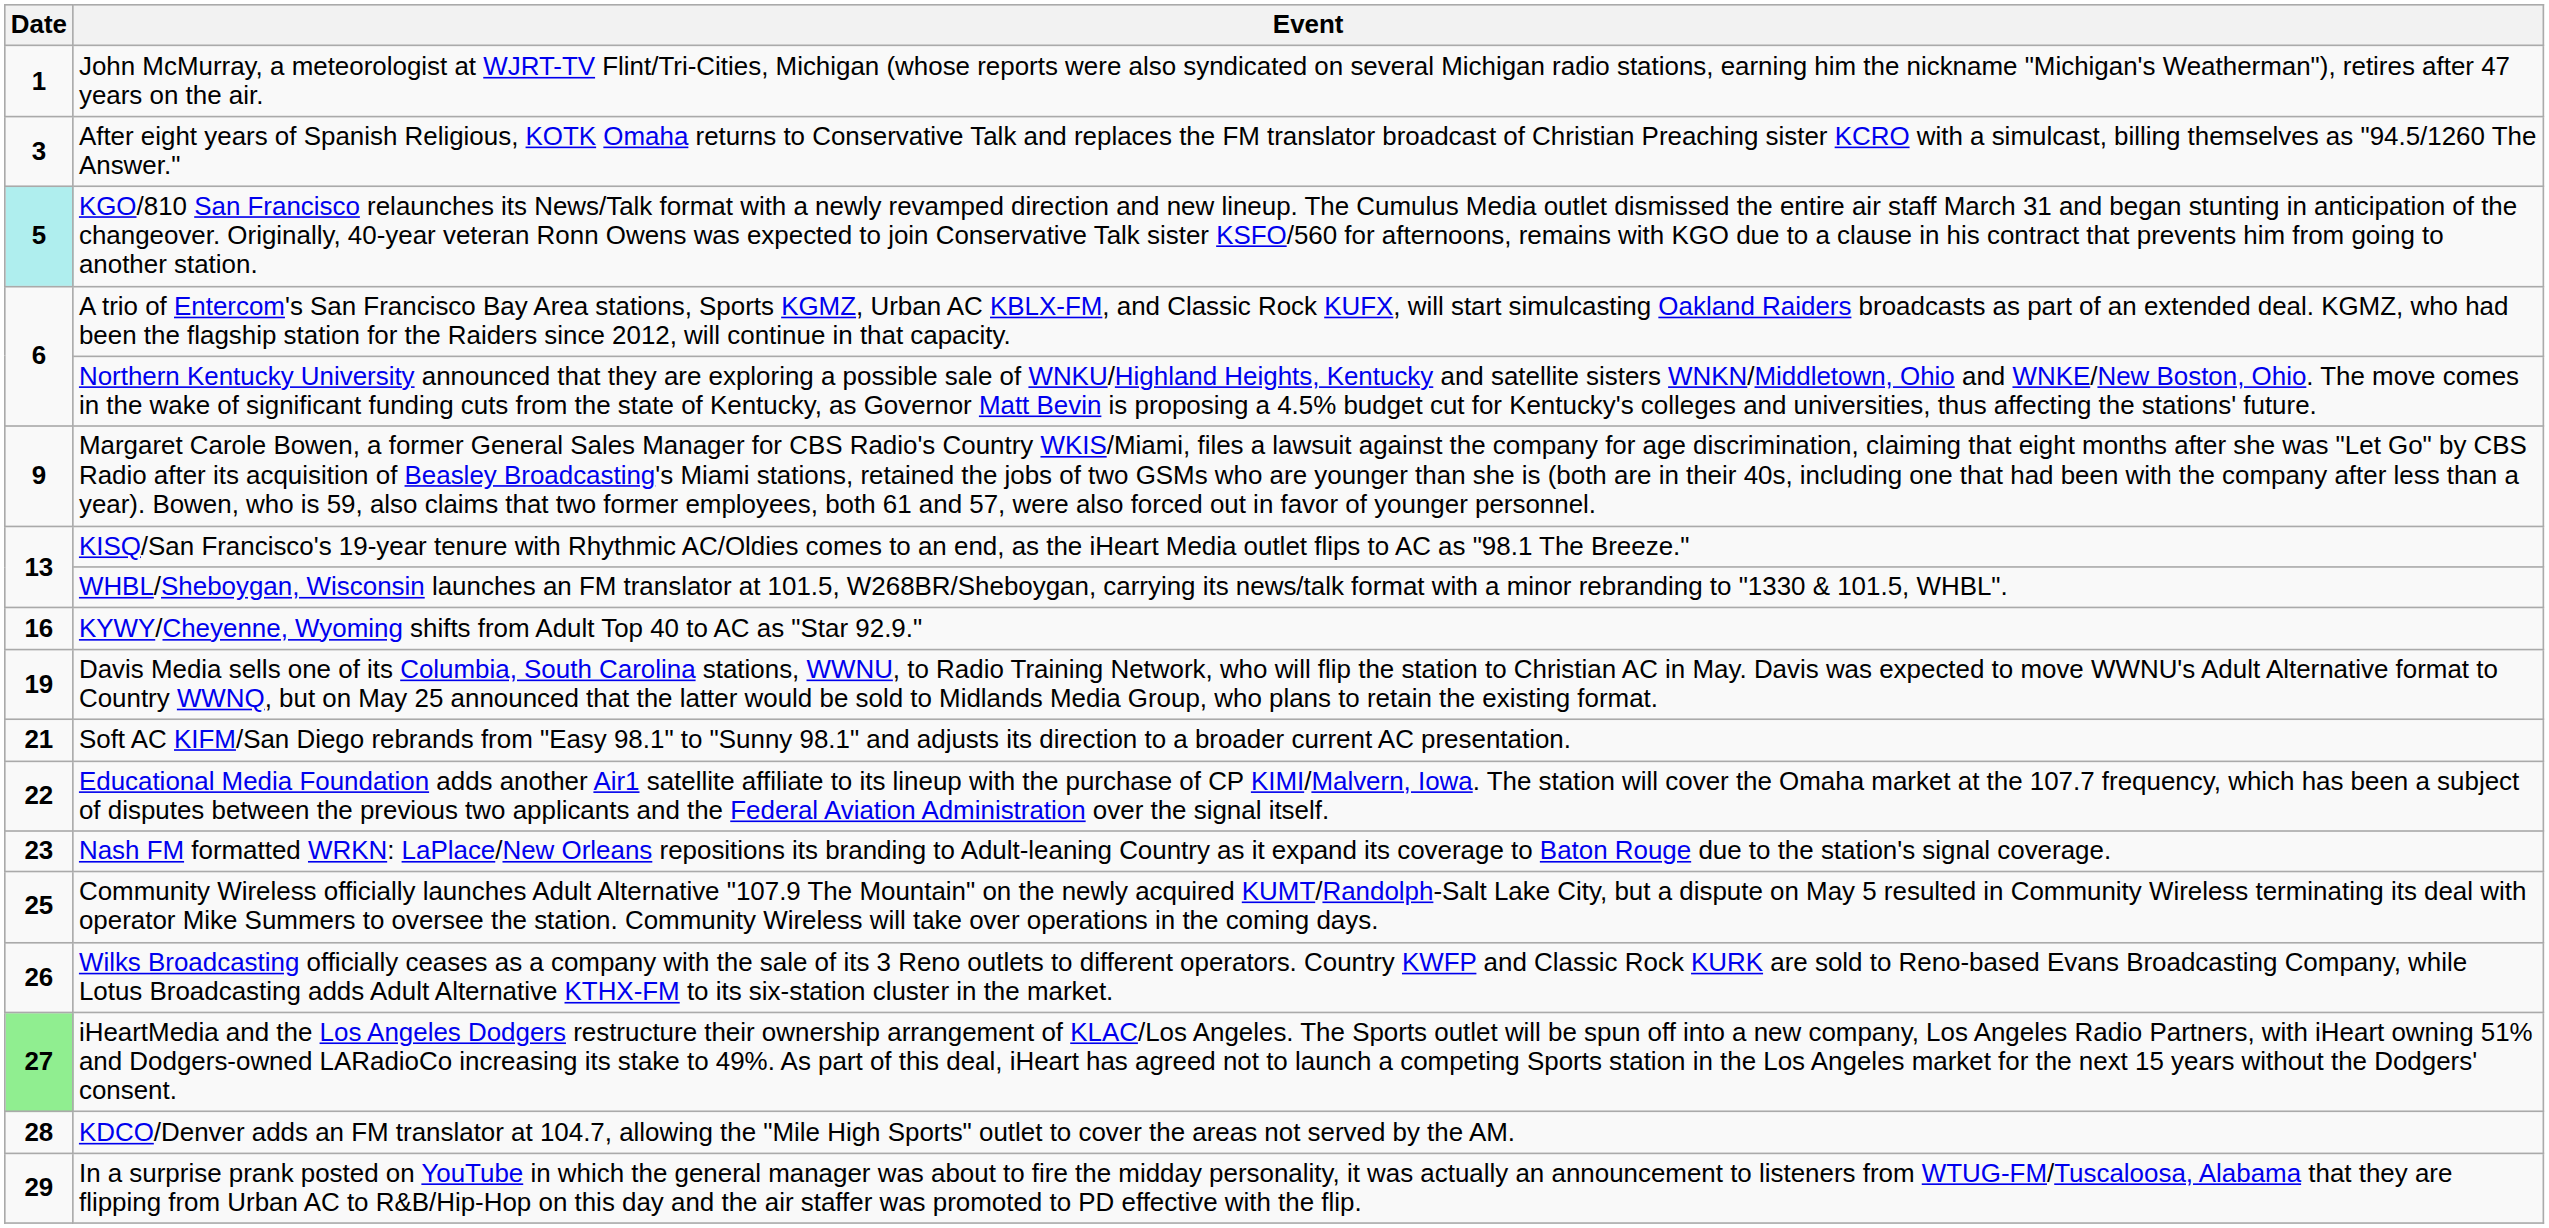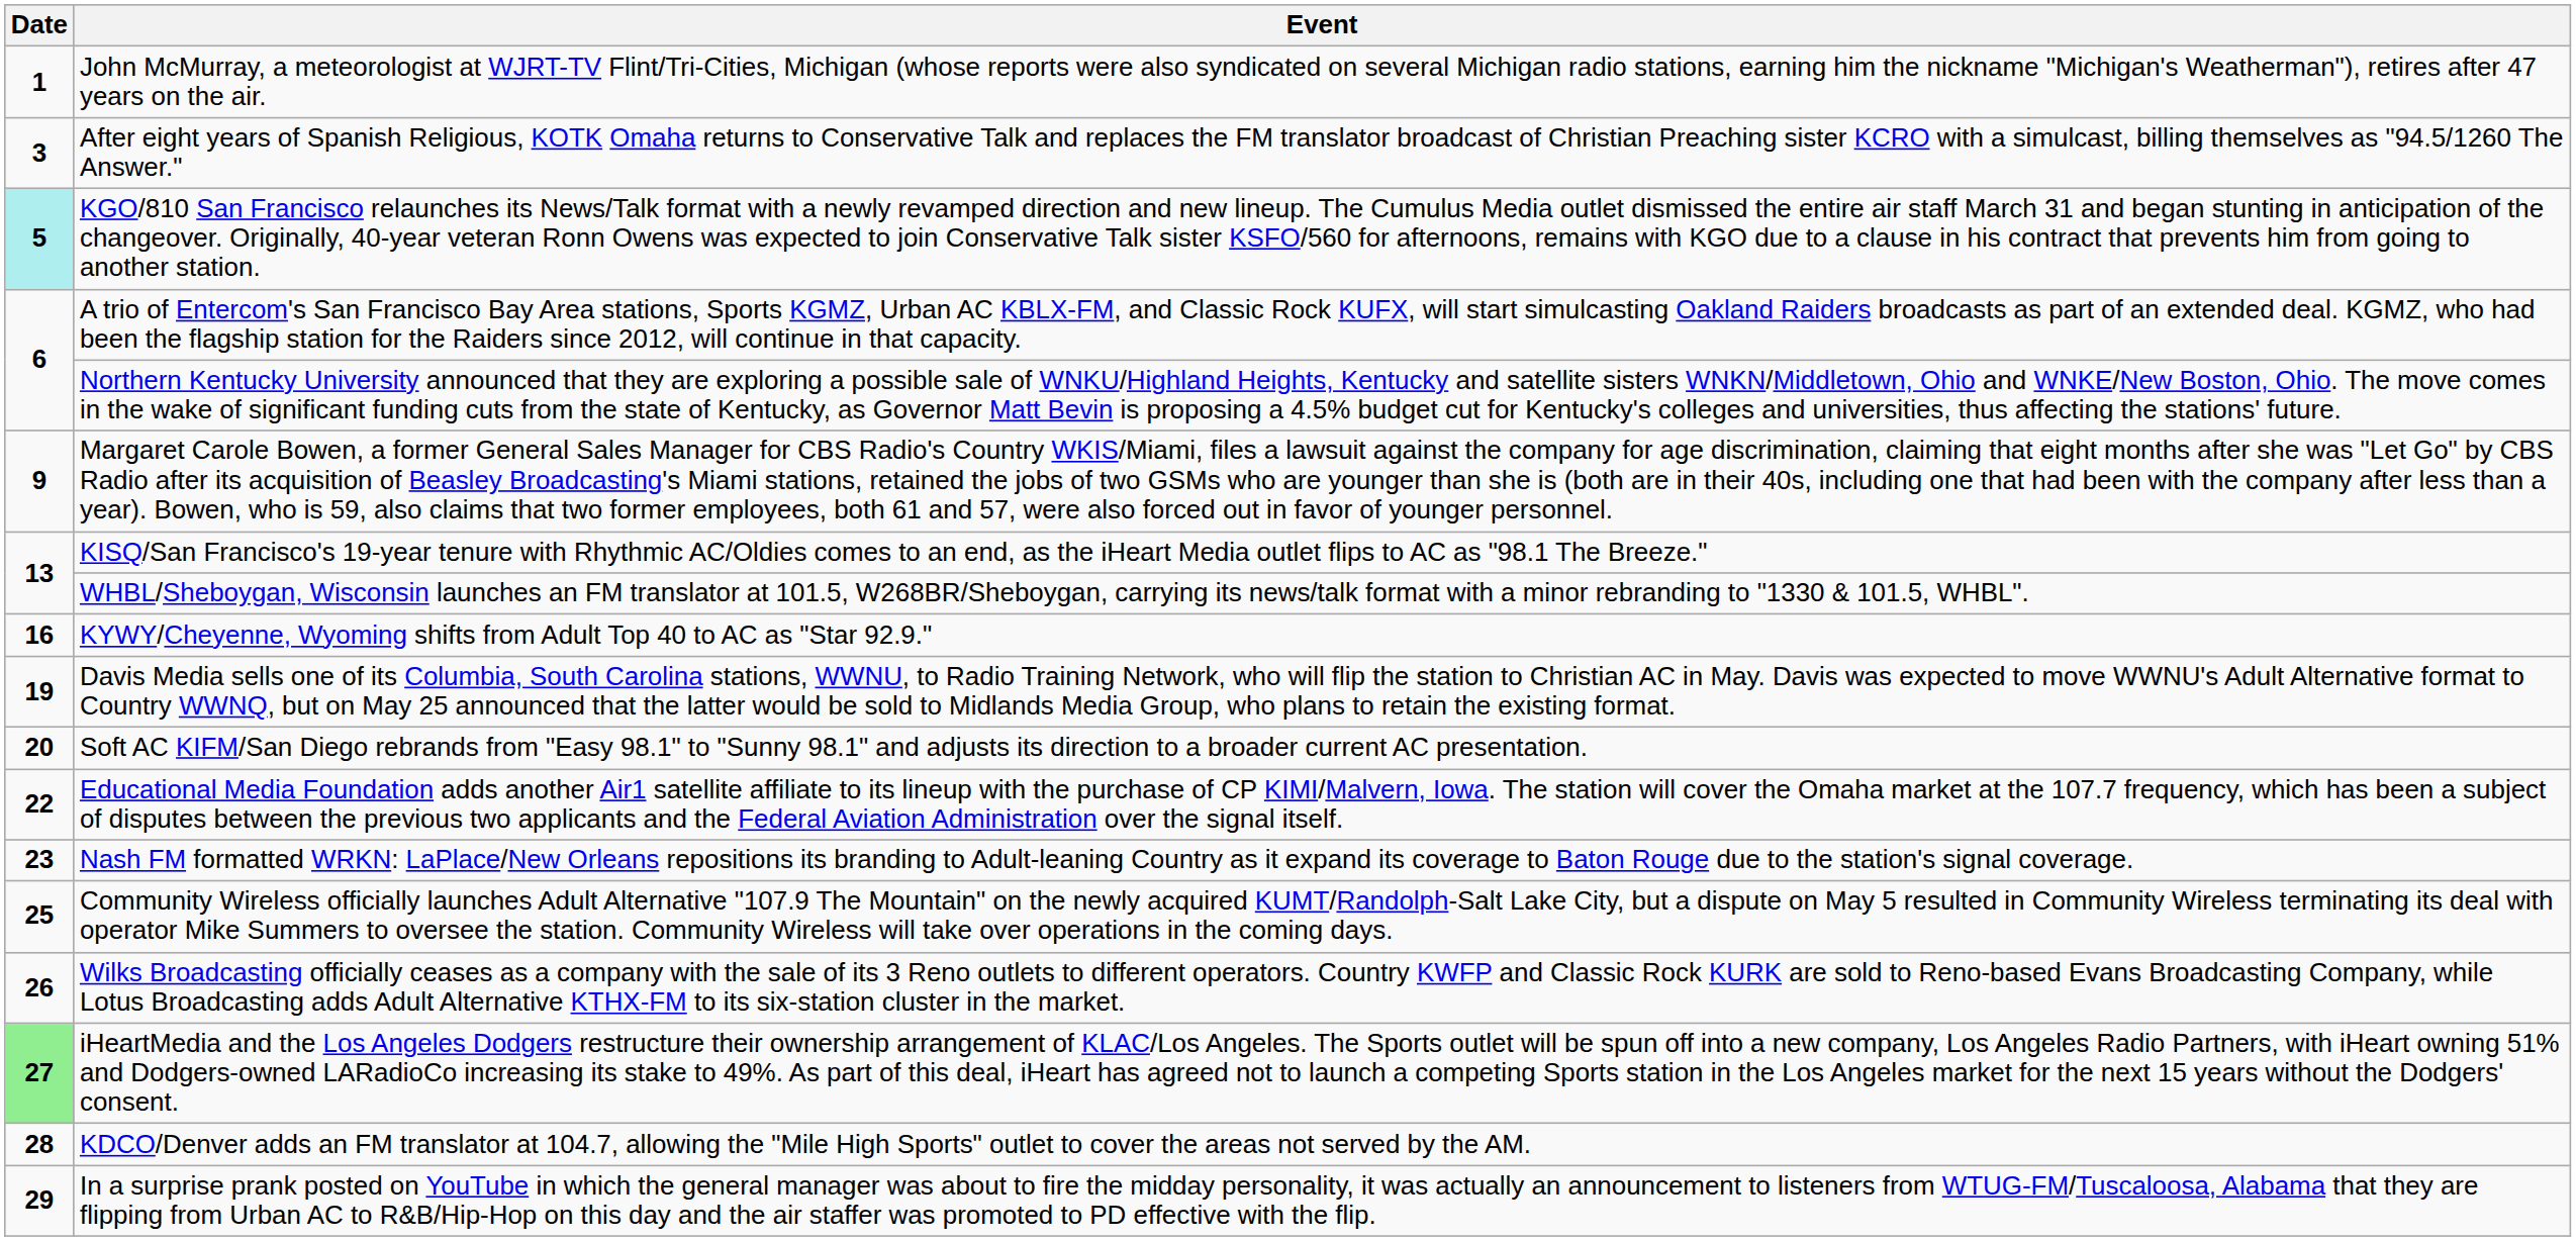row 12 | Date: 21 -> 20
